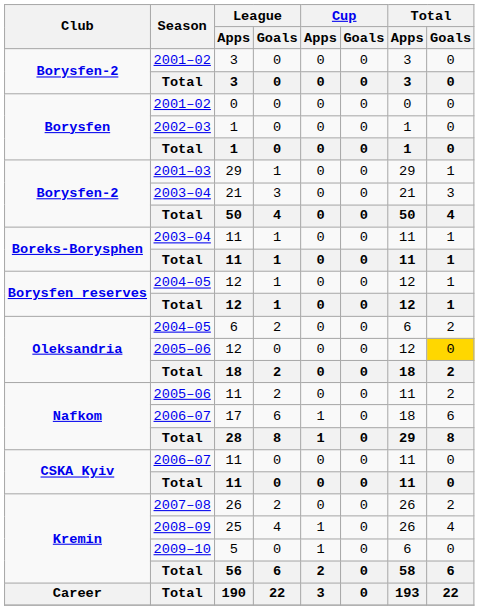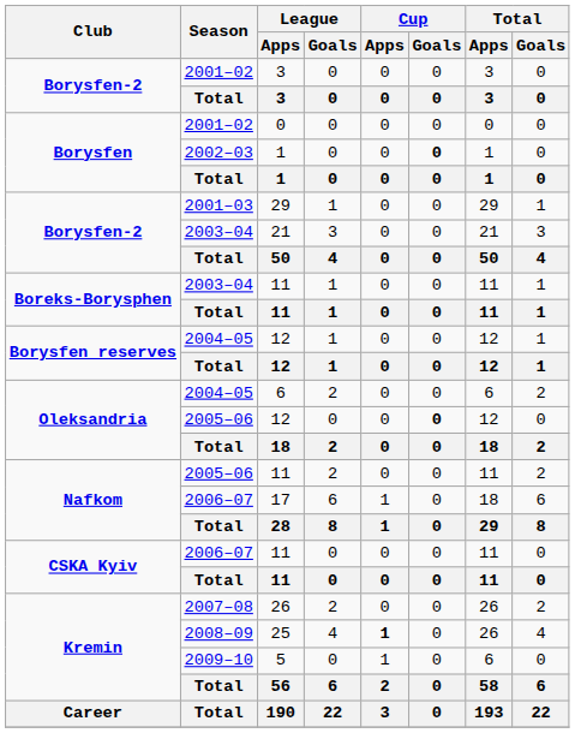2002–03 / 1 | Cup / Goals: normal -> bold
2005–06 / 12 | Cup / Goals: normal -> bold
2005–06 / 12 | Total / Goals: gold background -> no background
25 | Cup / Apps: normal -> bold
